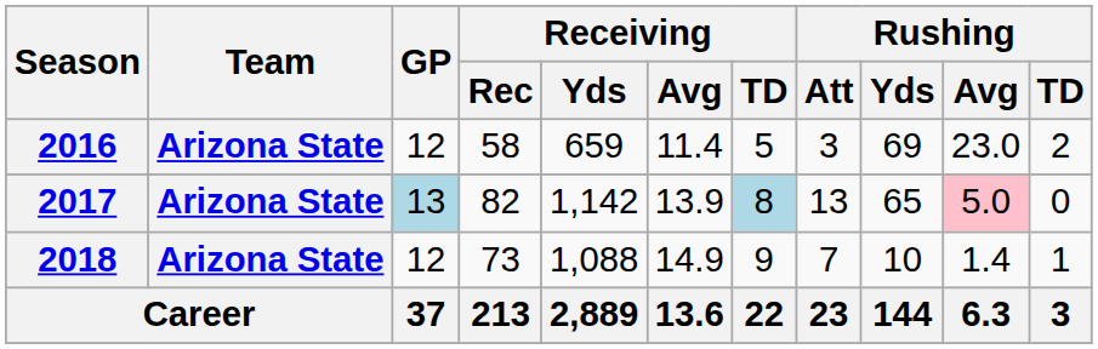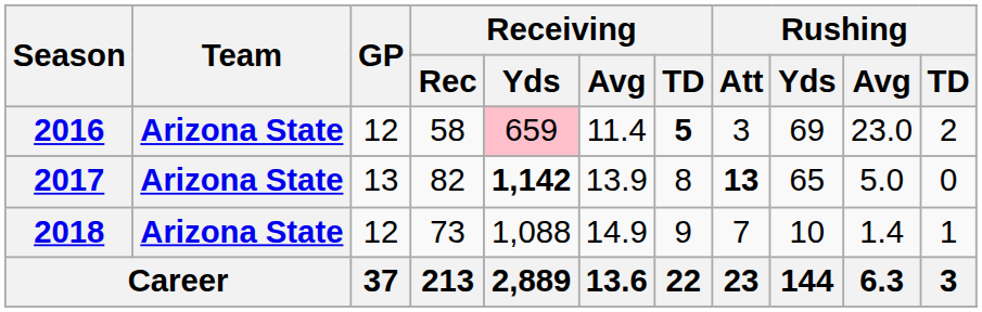2016 | Receiving / Yds: no background -> pink background
2016 | Receiving / TD: normal -> bold
2017 | GP: lightblue background -> no background
2017 | Receiving / Yds: normal -> bold
2017 | Receiving / TD: lightblue background -> no background
2017 | Rushing / Att: normal -> bold
2017 | Rushing / Avg: pink background -> no background
